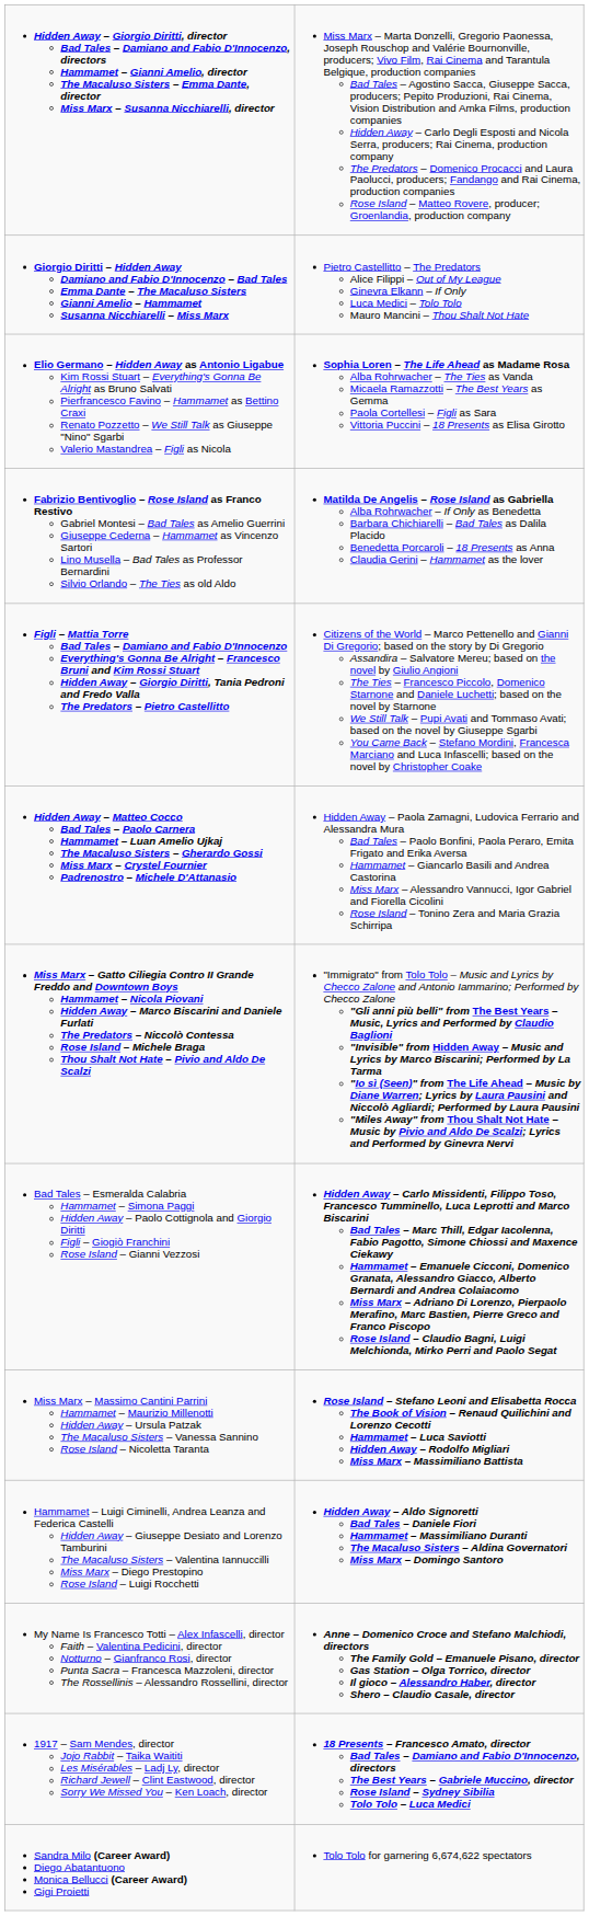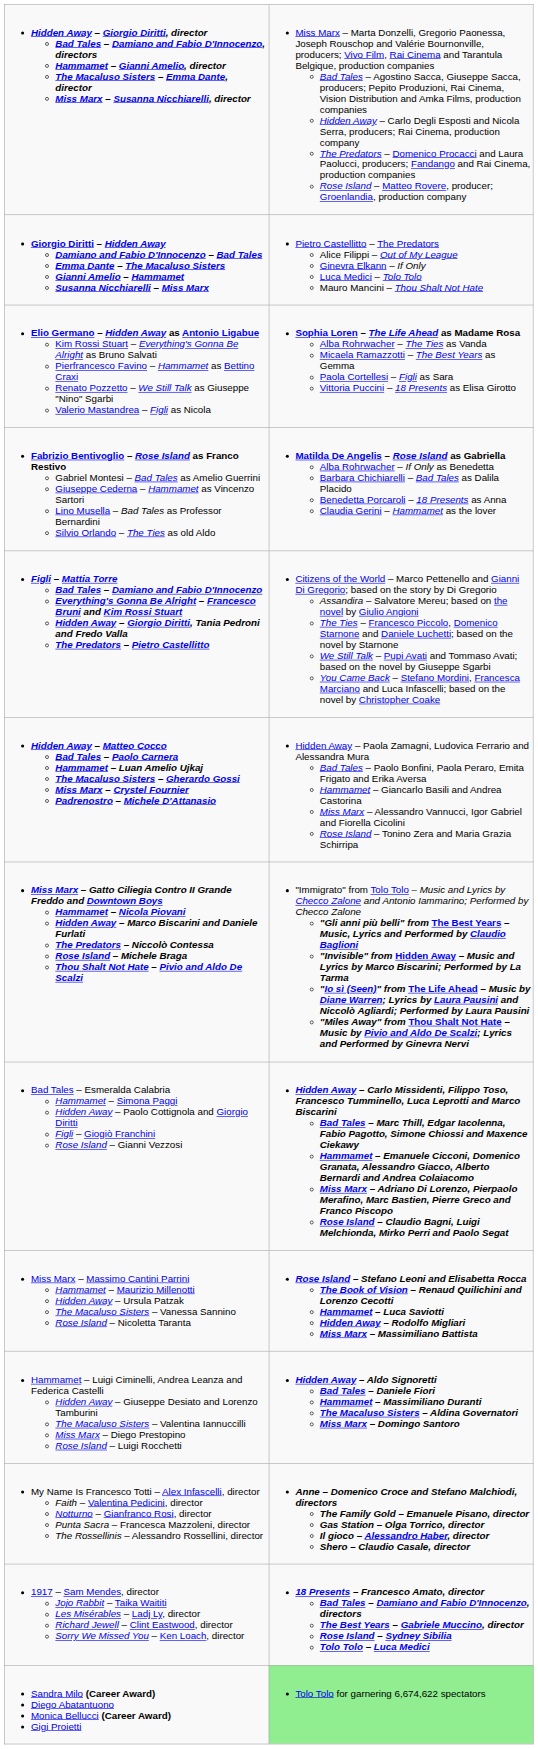row 13 | column 2: no background -> lightgreen background
